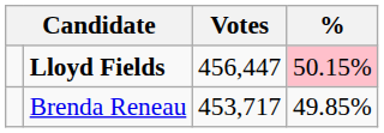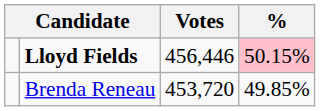Lloyd Fields | Votes: 456,447 -> 456,446
Brenda Reneau | Votes: 453,717 -> 453,720
